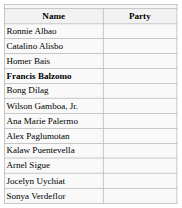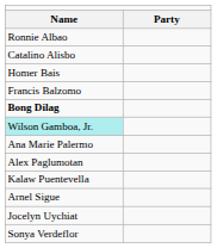Francis Balzomo | column 1: bold -> normal
Bong Dilag | column 1: normal -> bold
Wilson Gamboa, Jr. | column 1: no background -> paleturquoise background
